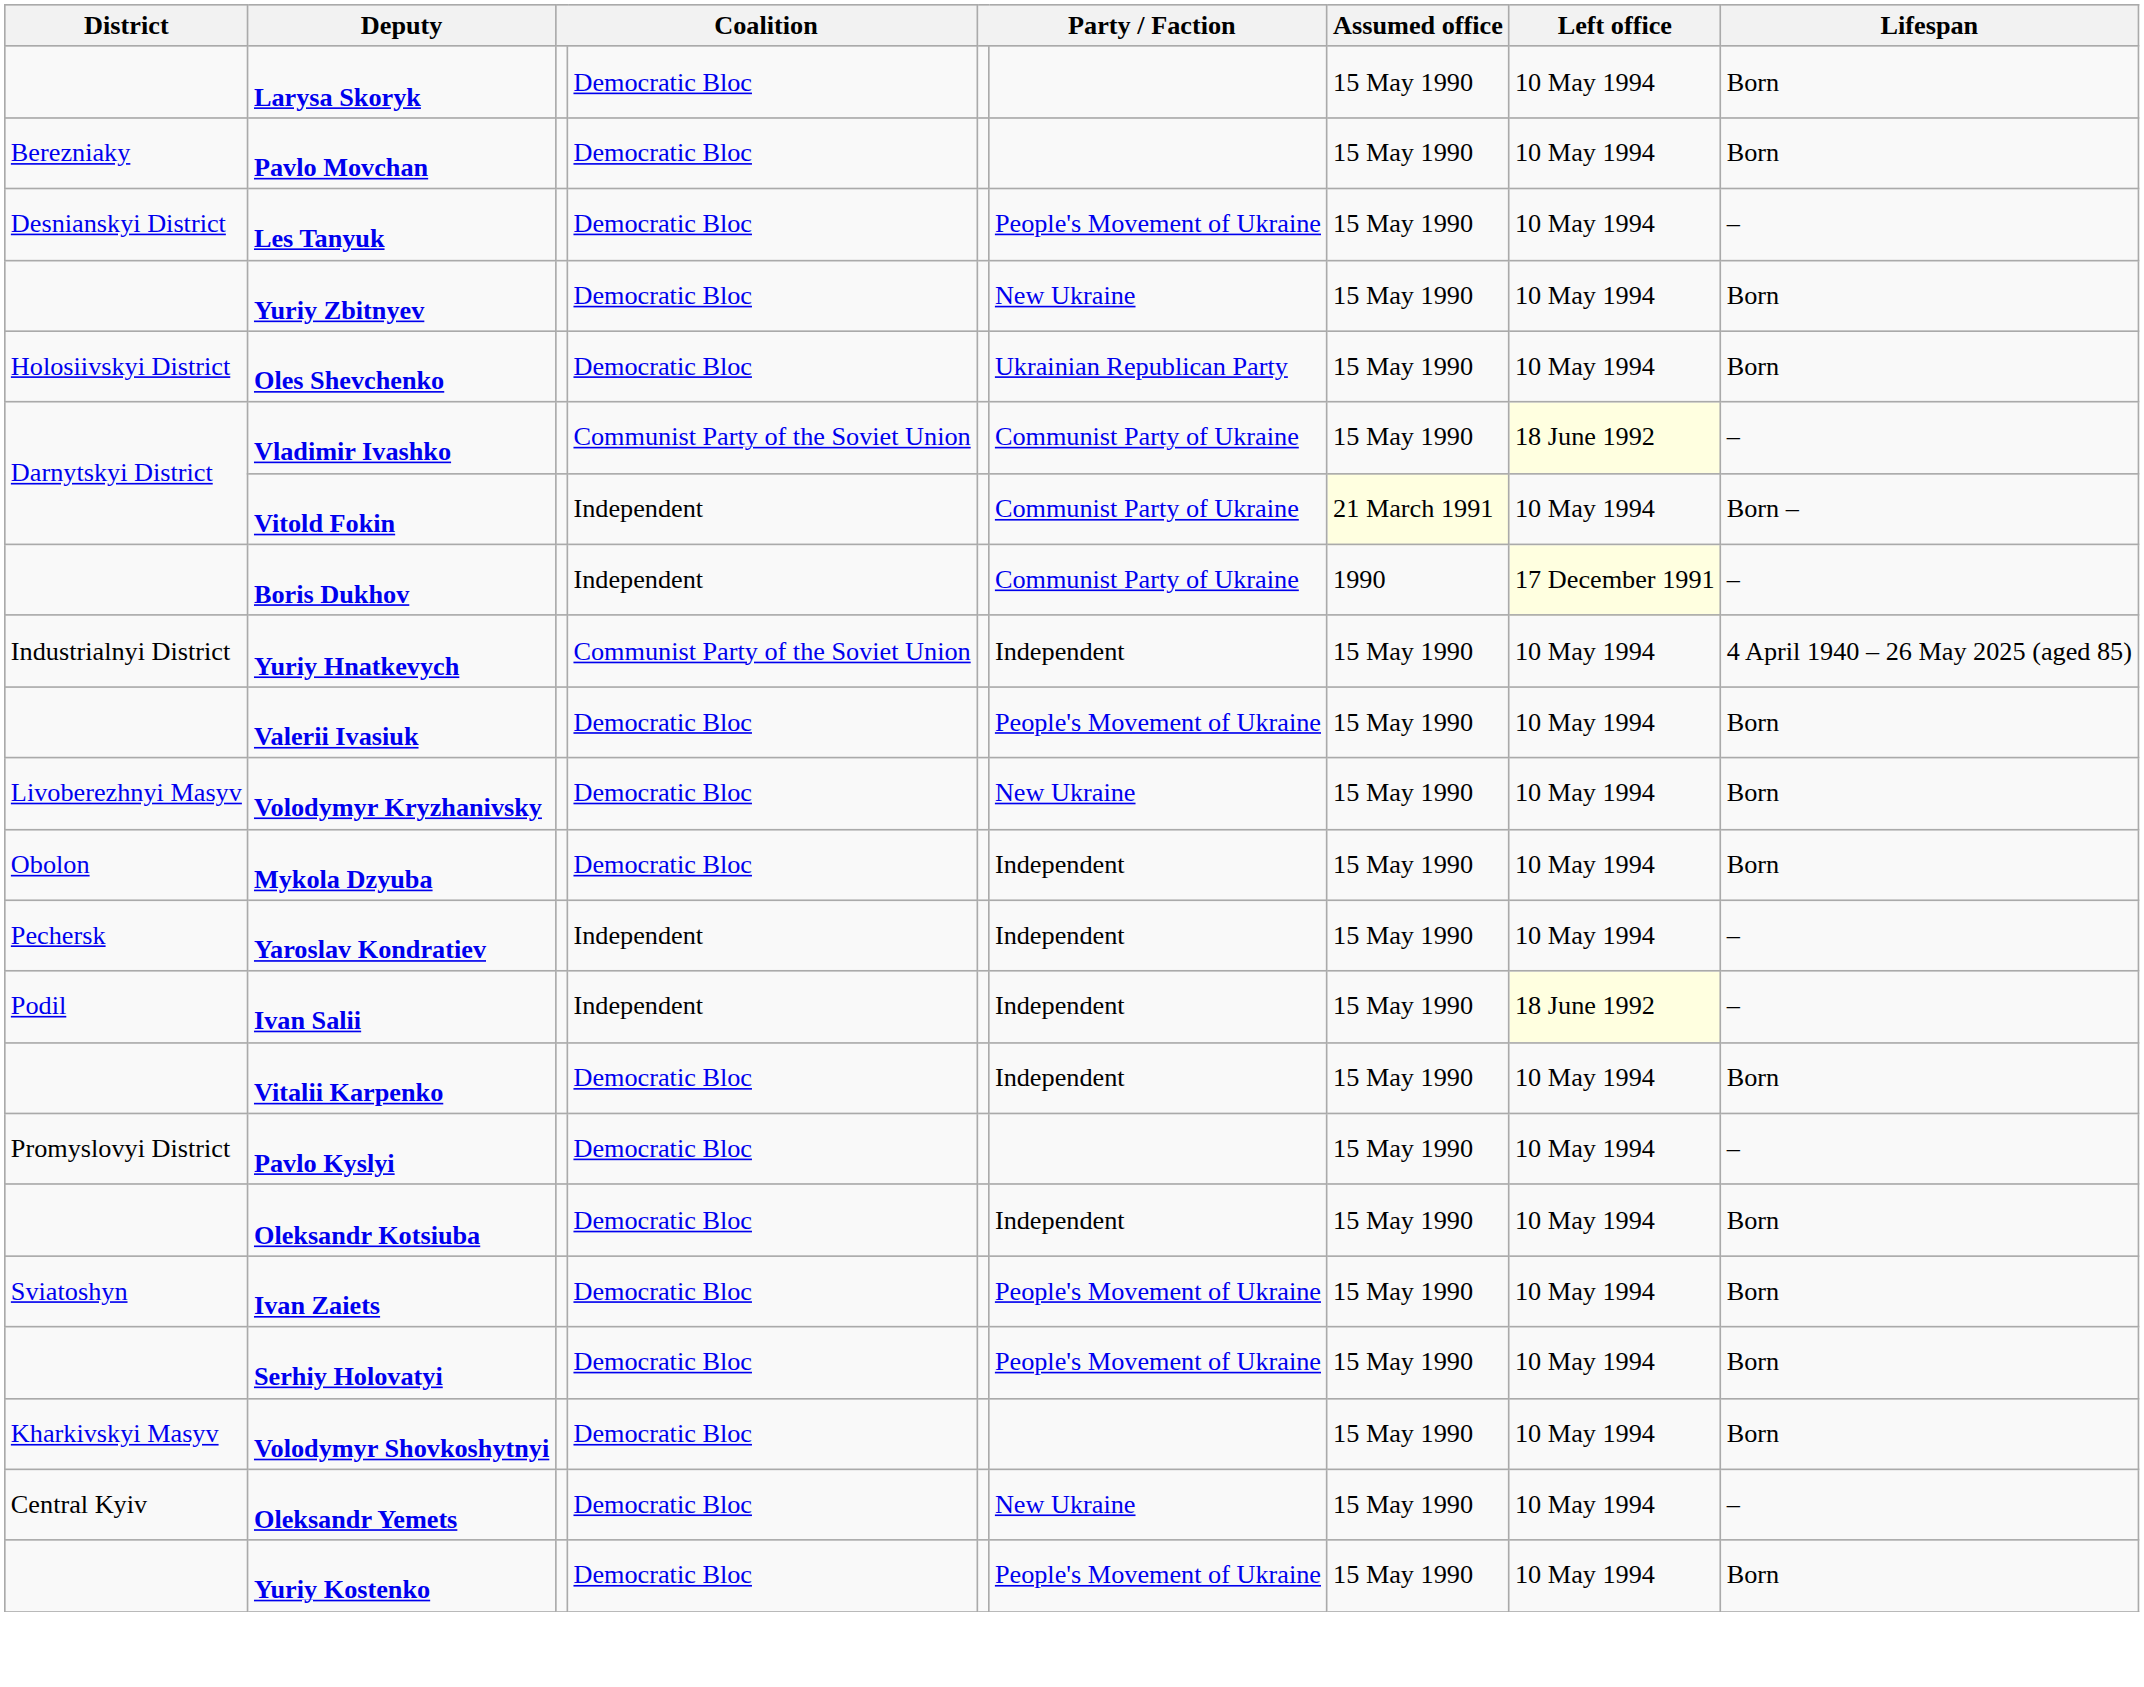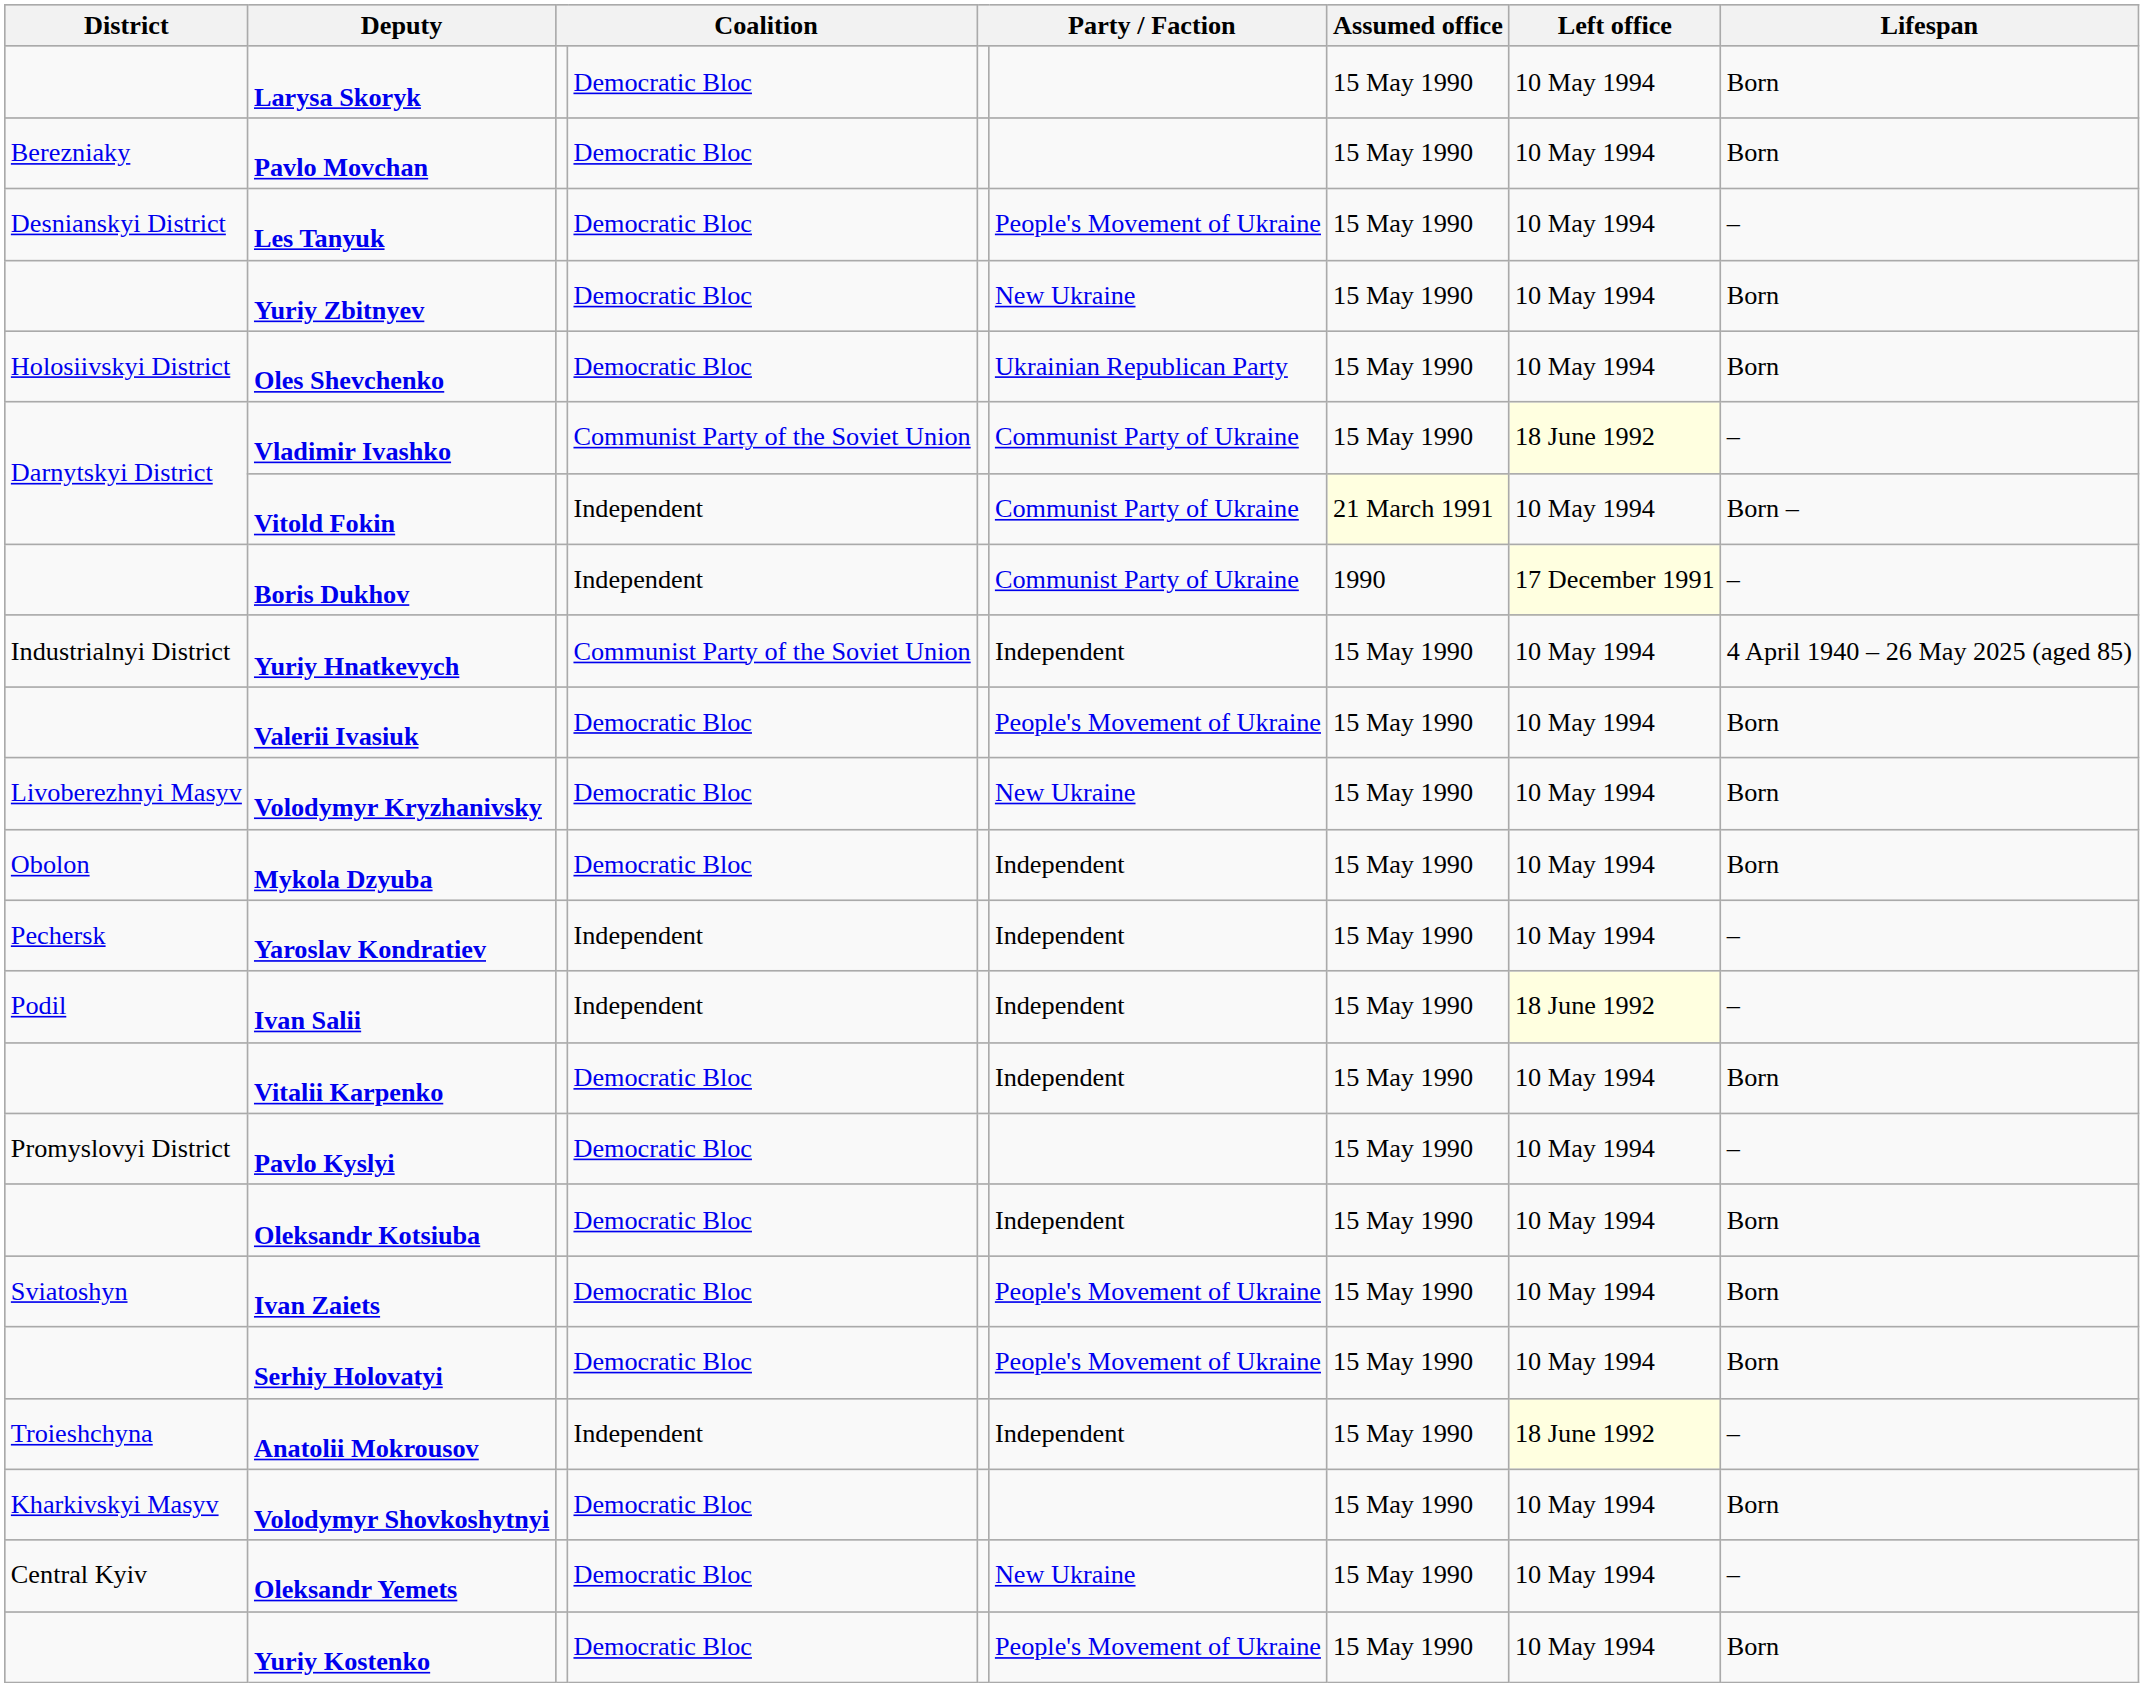+ row: Troieshchyna | Anatolii Mokrousov | Independent | Independent | 15 May 1990 | 18 June 1992 | –
